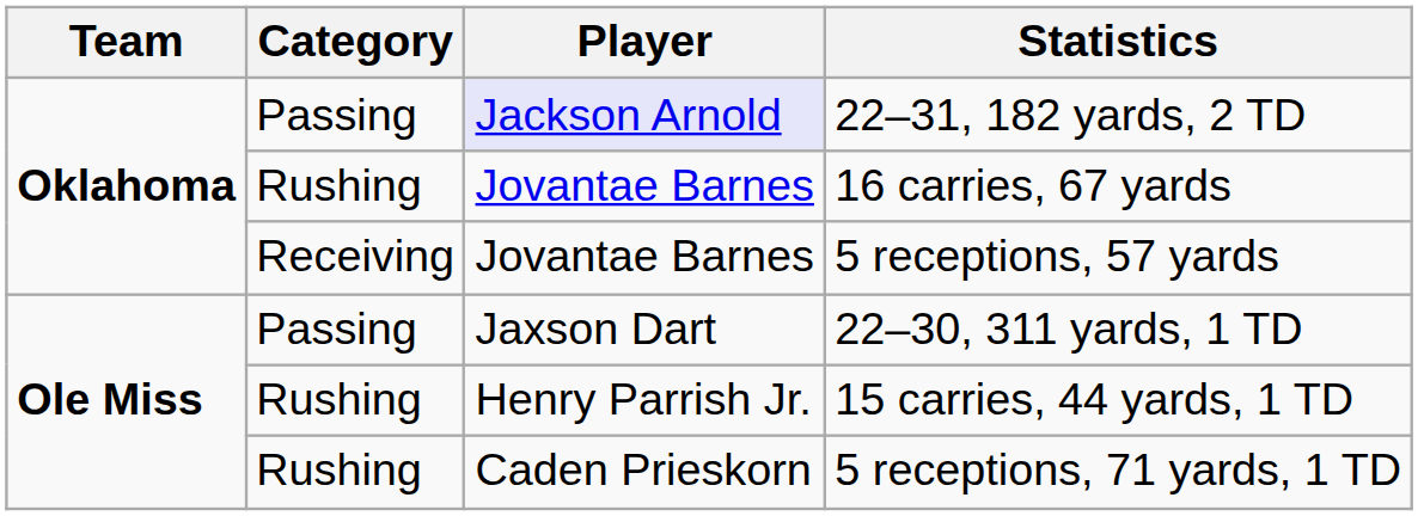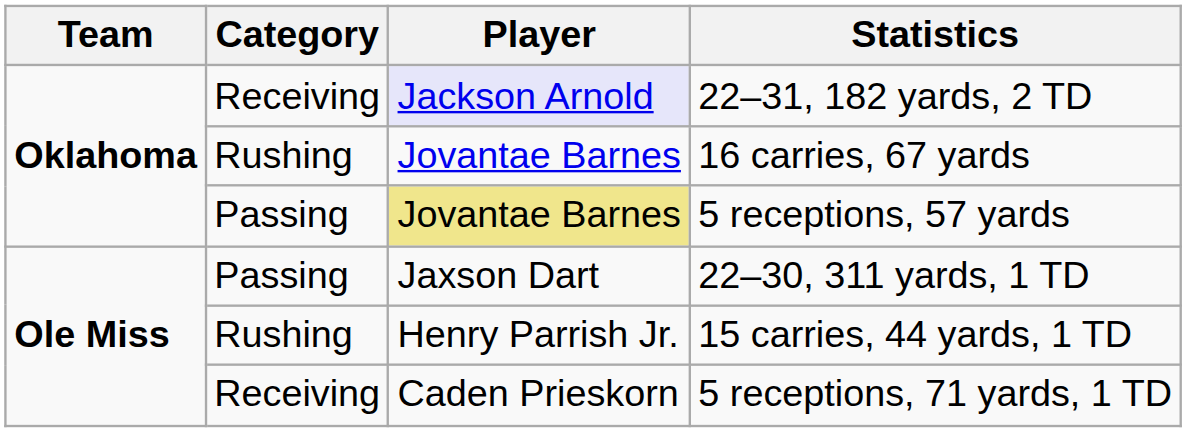22–31, 182 yards, 2 TD | Category: Passing -> Receiving
5 receptions, 57 yards | Category: Receiving -> Passing
5 receptions, 57 yards | Player: no background -> khaki background
5 receptions, 71 yards, 1 TD | Category: Rushing -> Receiving
